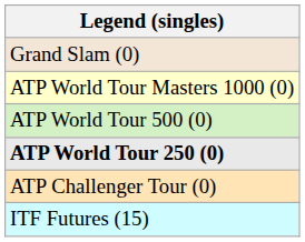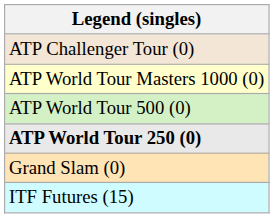row 2 | column 1: Grand Slam (0) -> ATP Challenger Tour (0)
row 6 | column 1: ATP Challenger Tour (0) -> Grand Slam (0)
